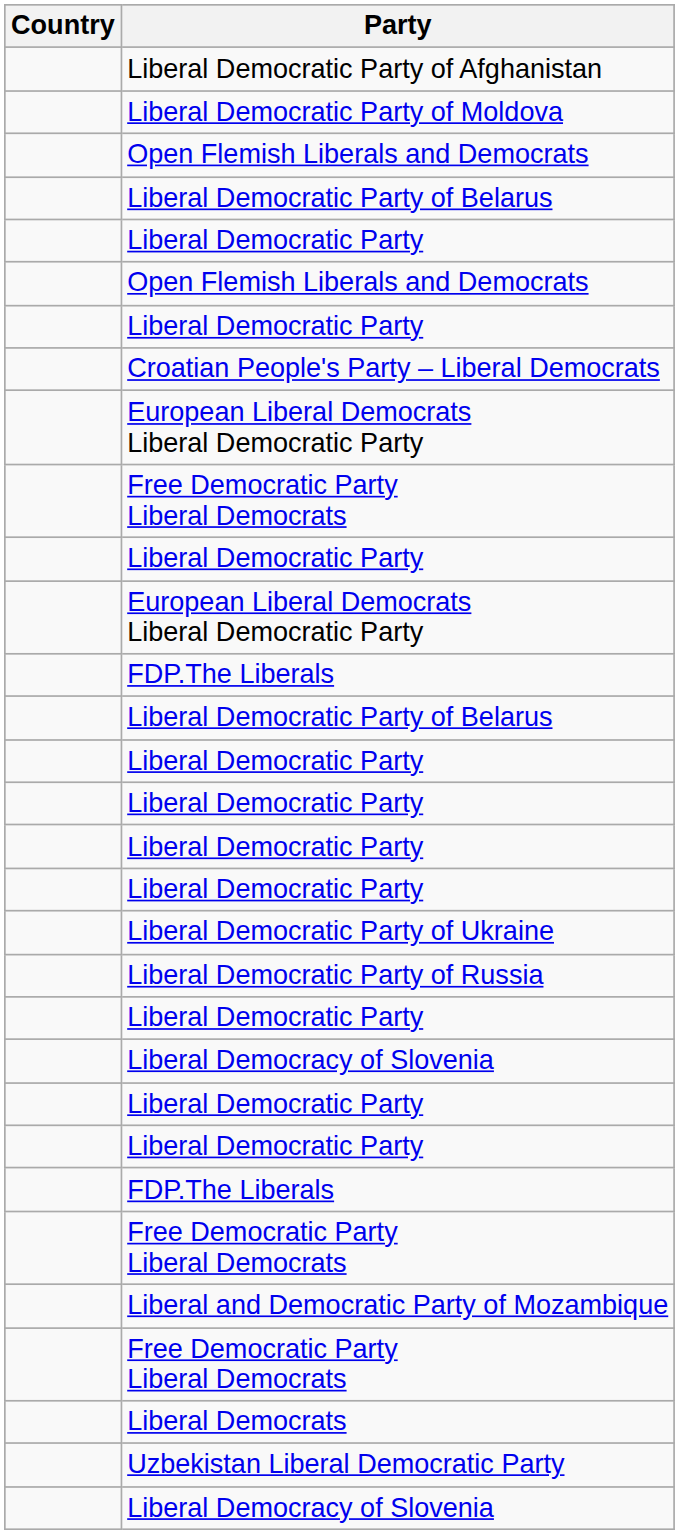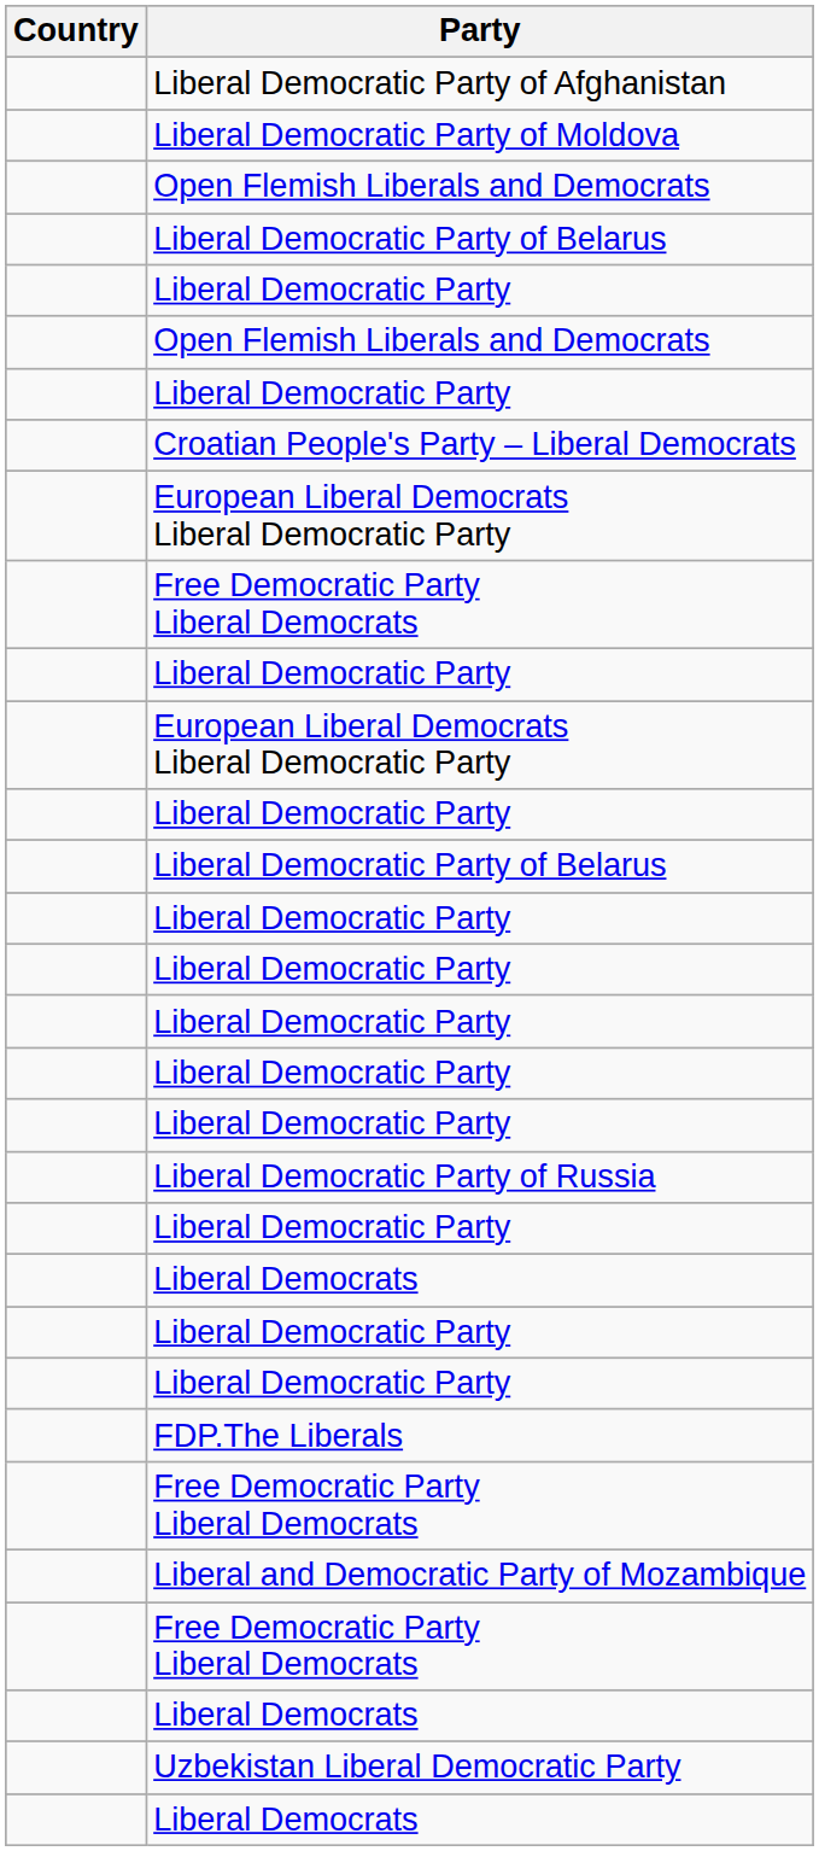row 14 | Party: FDP.The Liberals -> Liberal Democratic Party
row 20 | Party: Liberal Democratic Party of Ukraine -> Liberal Democratic Party
row 23 | Party: Liberal Democracy of Slovenia -> Liberal Democrats
row 32 | Party: Liberal Democracy of Slovenia -> Liberal Democrats
